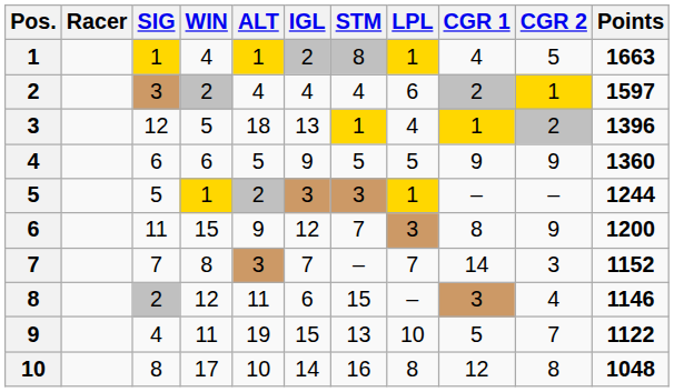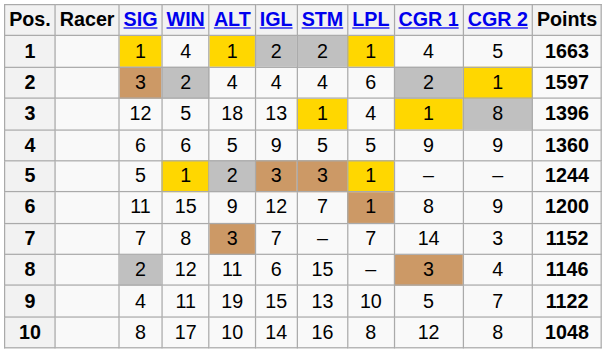row 2 | STM: 8 -> 2
row 4 | CGR 2: 2 -> 8
row 7 | LPL: 3 -> 1
